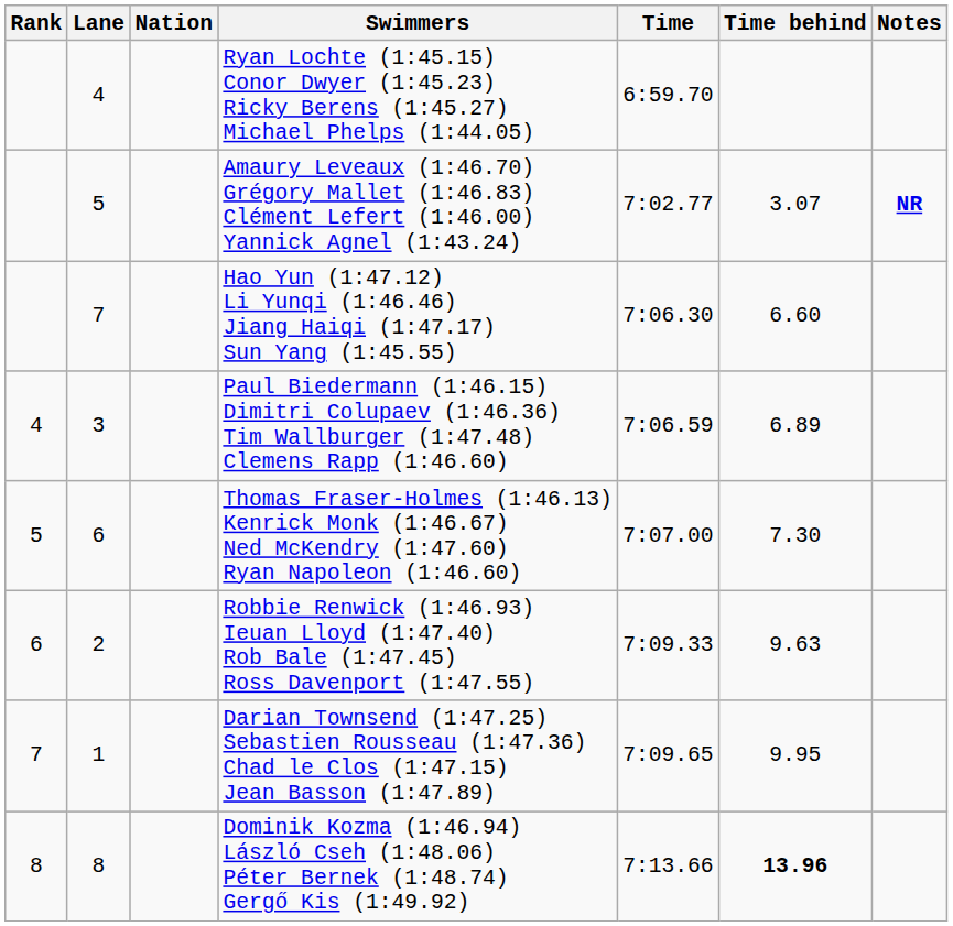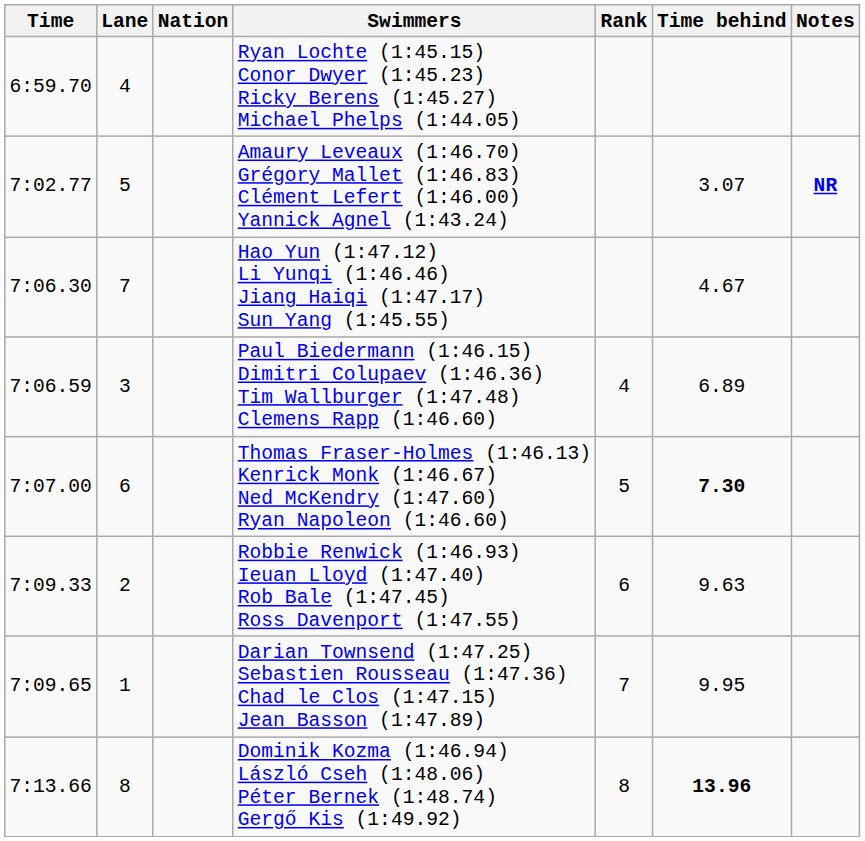columns swapped: Rank <-> Time
row 4 | Time behind: 6.60 -> 4.67
row 6 | Time behind: normal -> bold
